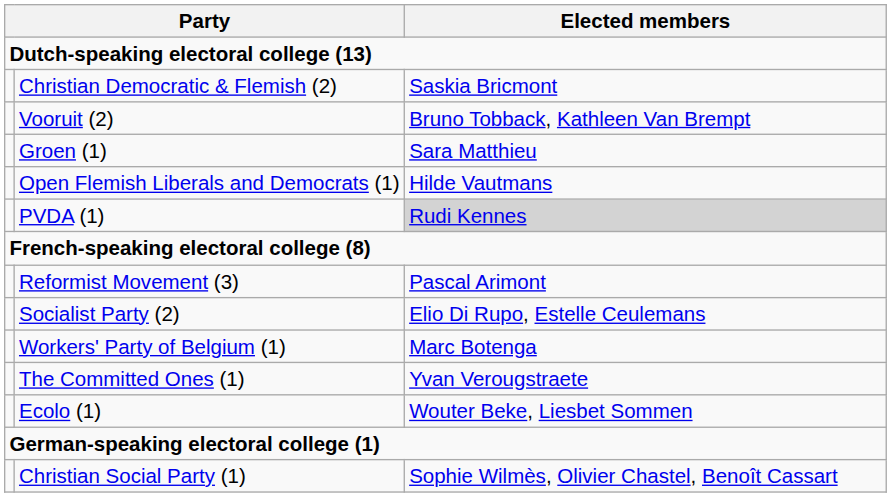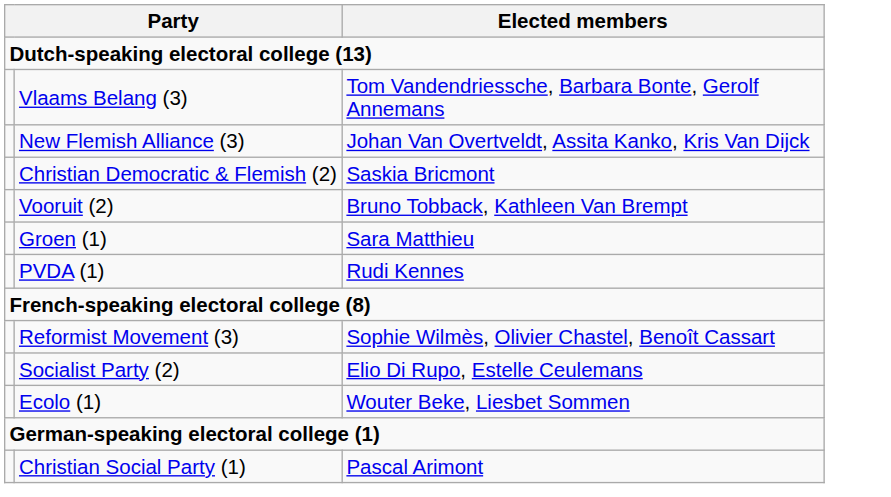+ row: Vlaams Belang (3) | Tom Vandendriessche, Barbara Bonte, Gerolf Annemans
+ row: New Flemish Alliance (3) | Johan Van Overtveldt, Assita Kanko, Kris Van Dijck
- row: Open Flemish Liberals and Democrats (1) | Hilde Vautmans
PVDA (1) | Elected members: lightgrey background -> no background
Reformist Movement (3) | Elected members: Pascal Arimont -> Sophie Wilmès, Olivier Chastel, Benoît Cassart
- row: Workers' Party of Belgium (1) | Marc Botenga
- row: The Committed Ones (1) | Yvan Verougstraete
Christian Social Party (1) | Elected members: Sophie Wilmès, Olivier Chastel, Benoît Cassart -> Pascal Arimont
